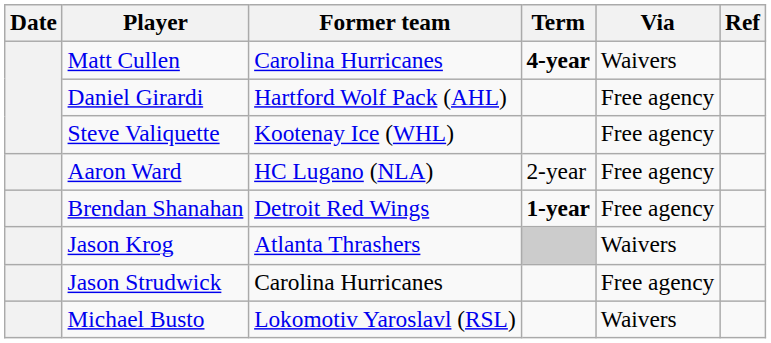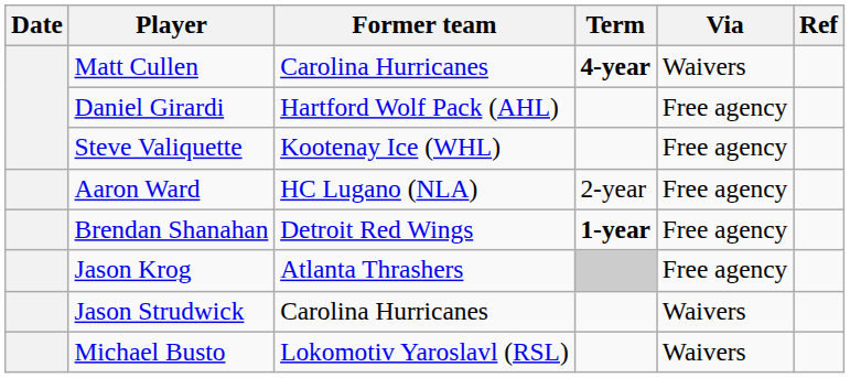Jason Krog | Via: Waivers -> Free agency
Jason Strudwick | Via: Free agency -> Waivers
